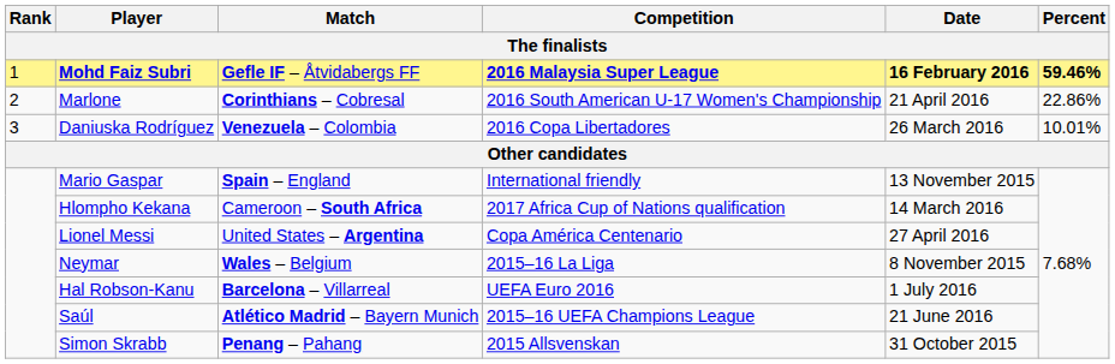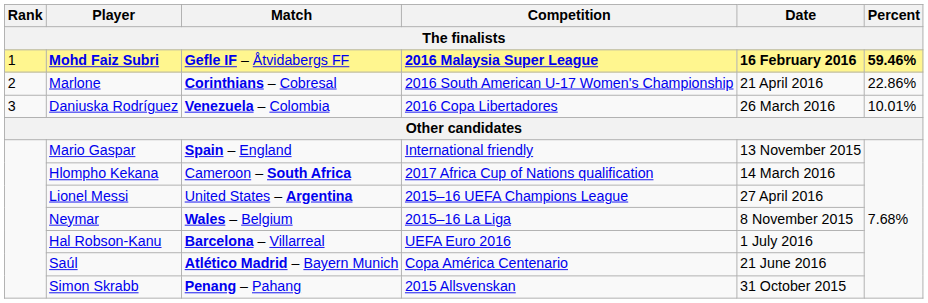Lionel Messi | Competition: Copa América Centenario -> 2015–16 UEFA Champions League
Saúl | Competition: 2015–16 UEFA Champions League -> Copa América Centenario
